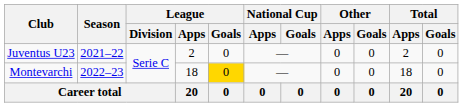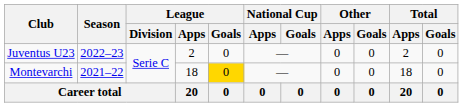Juventus U23 | Season: 2021–22 -> 2022–23
Montevarchi | Season: 2022–23 -> 2021–22
